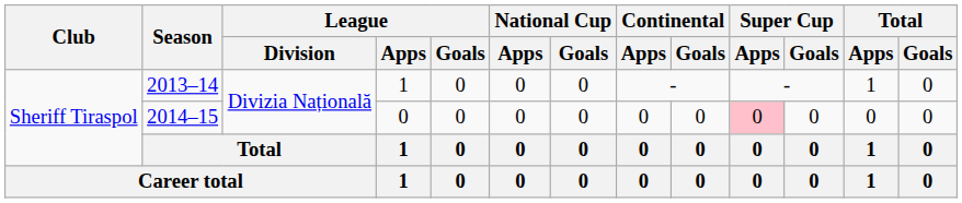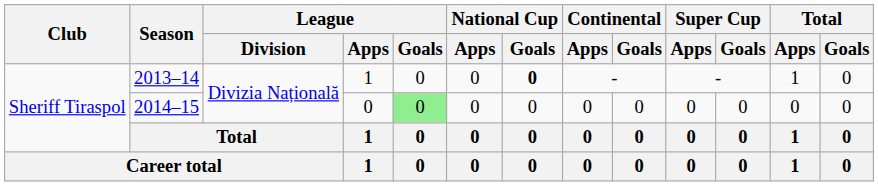2013–14 | National Cup / Goals: normal -> bold
2014–15 | League / Goals: no background -> lightgreen background
2014–15 | Super Cup / Apps: pink background -> no background
